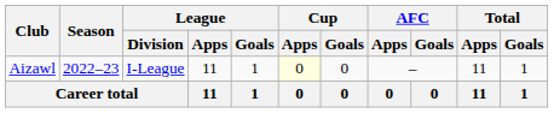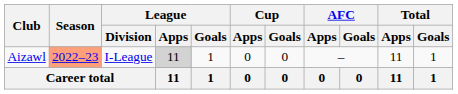Aizawl | Season: no background -> lightsalmon background
Aizawl | League / Apps: no background -> lightgrey background
Aizawl | Cup / Apps: lightyellow background -> no background
